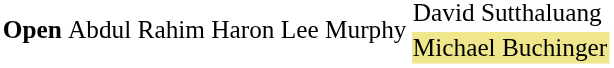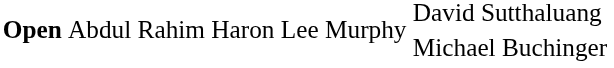row 2 | column 4: khaki background -> no background
